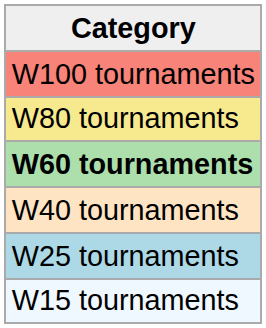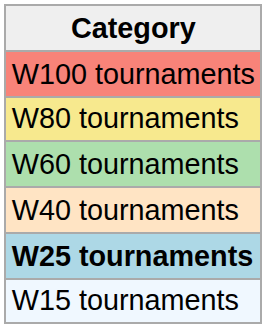row 4 | column 1: bold -> normal
row 6 | column 1: normal -> bold
